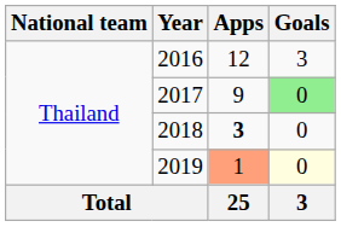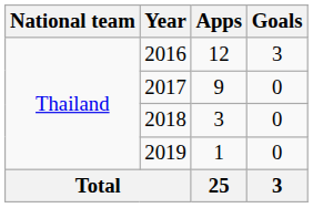2017 | Goals: lightgreen background -> no background
2018 | Apps: bold -> normal
2019 | Apps: lightsalmon background -> no background
2019 | Goals: lightyellow background -> no background
